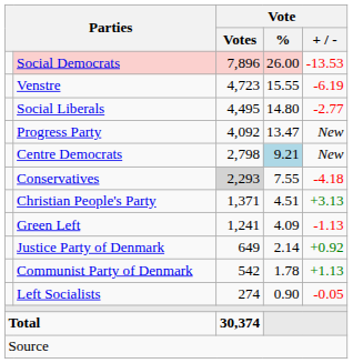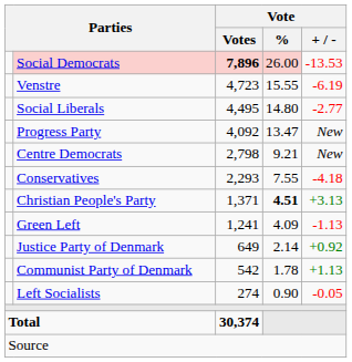Social Democrats | Vote / Votes: normal -> bold
Centre Democrats | Vote / %: lightblue background -> no background
Conservatives | Vote / Votes: lightgrey background -> no background
Christian People's Party | Vote / %: normal -> bold
